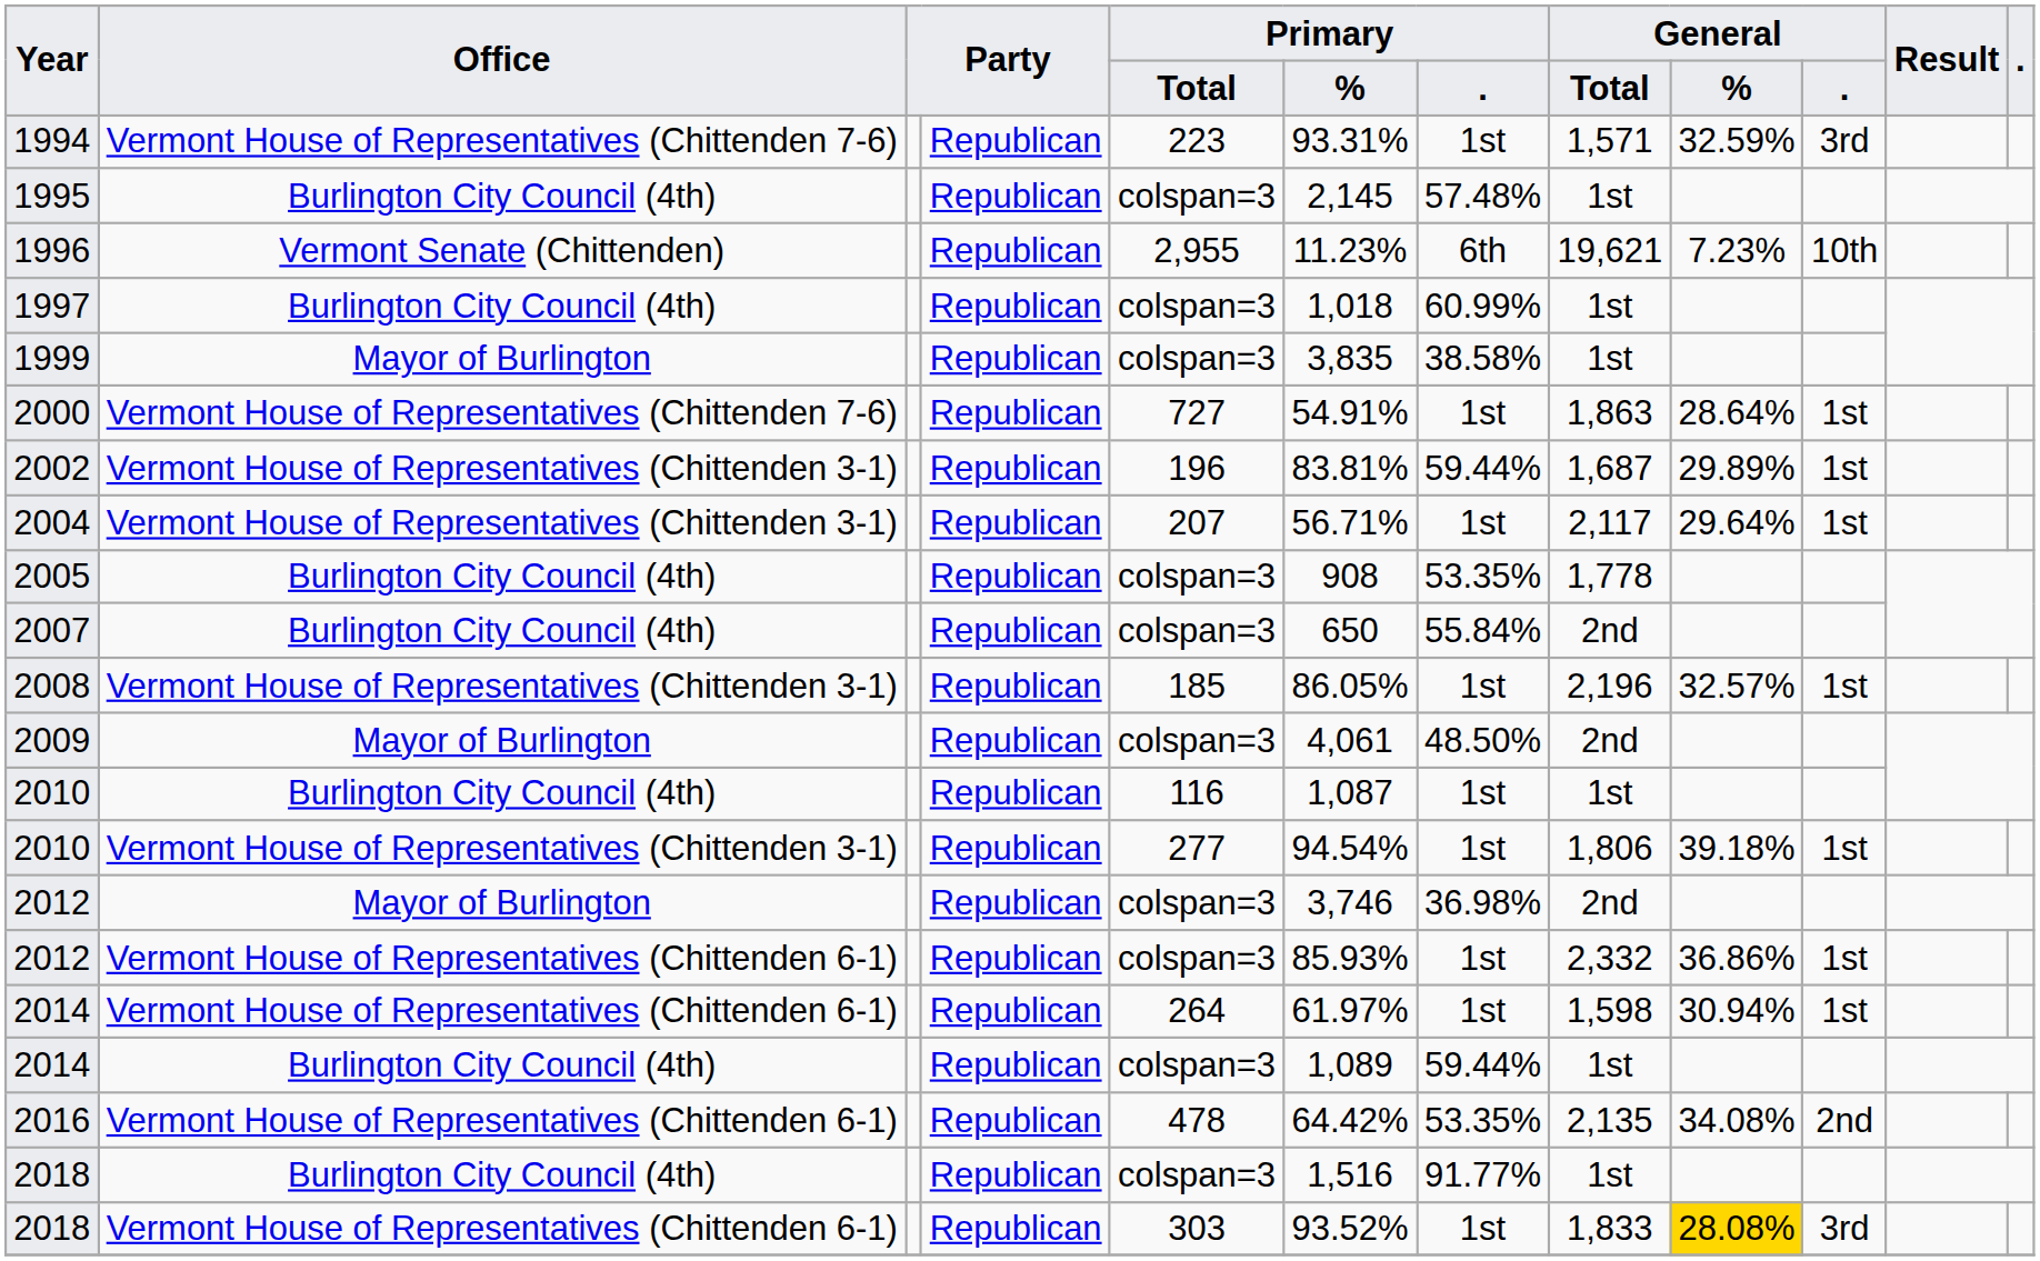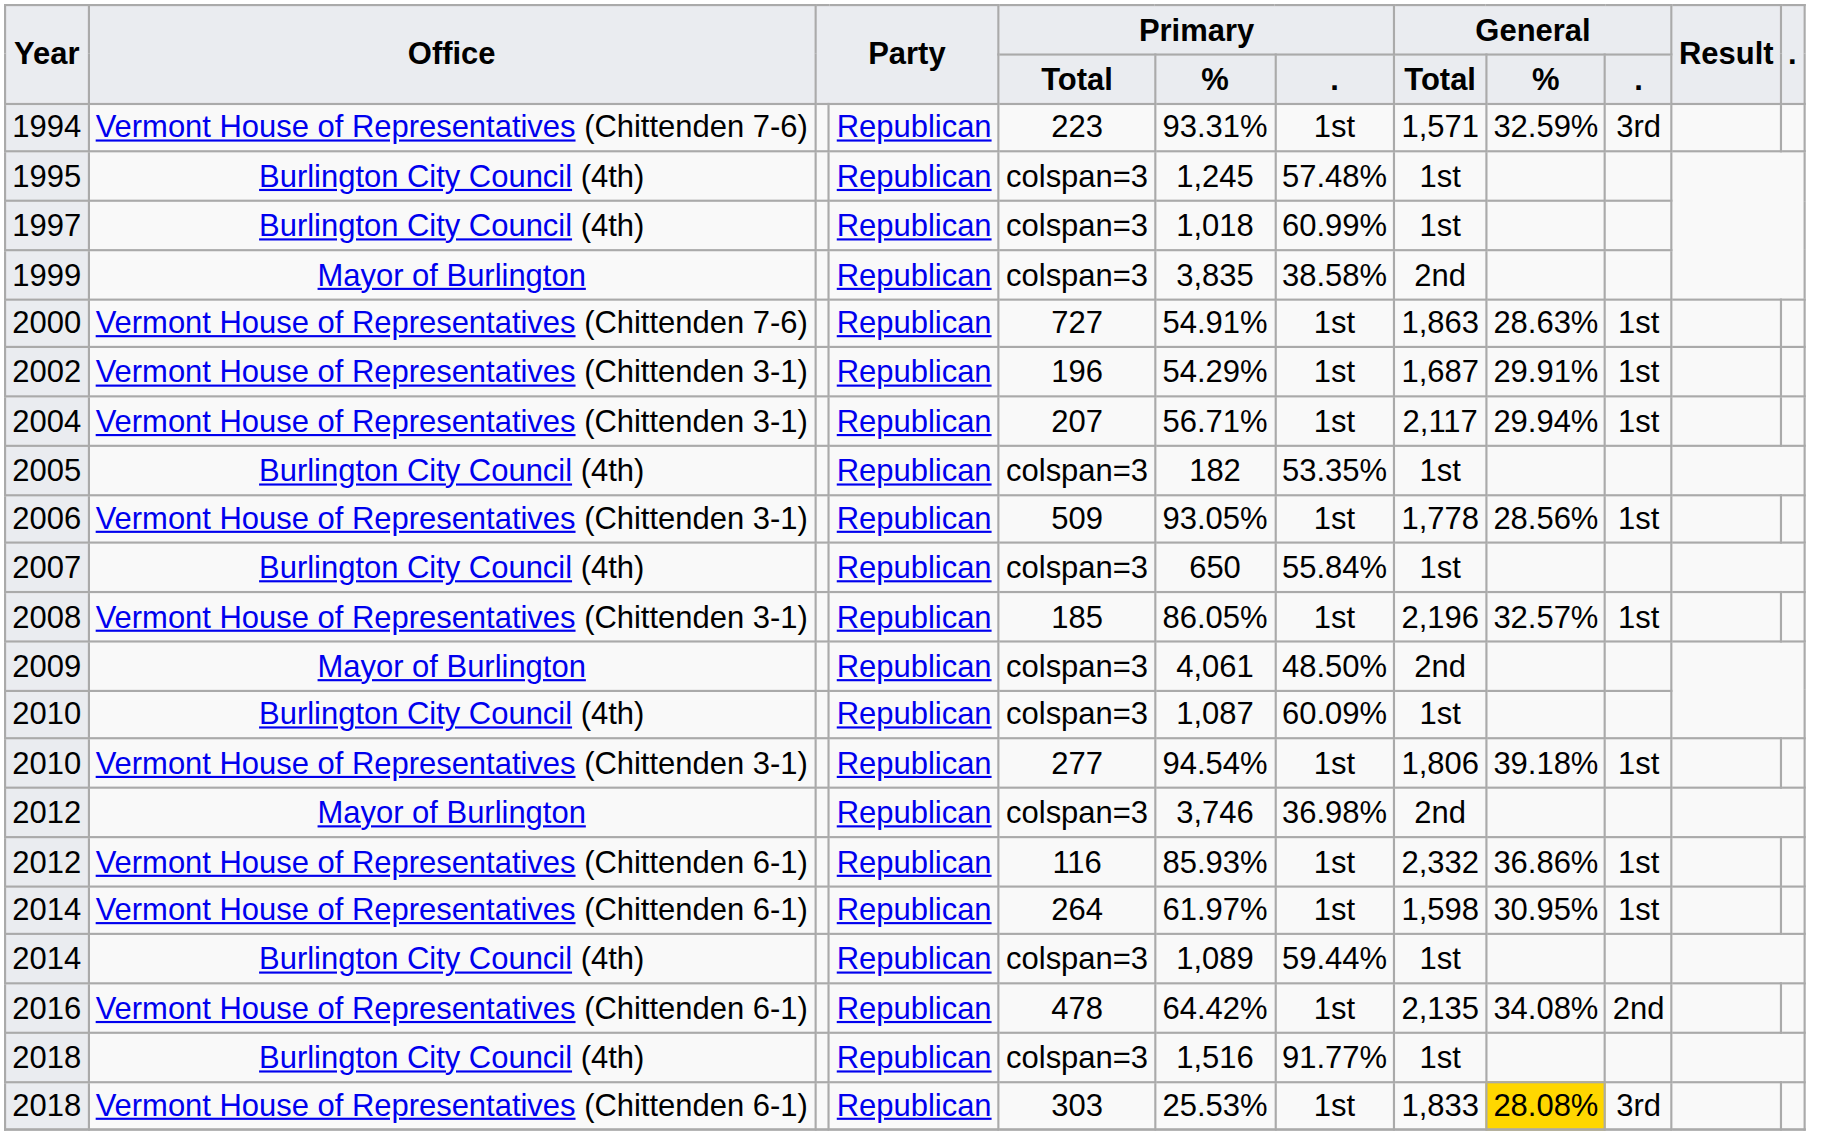1995 | Primary / %: 2,145 -> 1,245
- row: 1996 | Vermont Senate (Chittenden) | Republican | 2,955 | 11.23% | 6th | 19,621 | 7.23% | 10th
1999 | General / Total: 1st -> 2nd
2000 | General / %: 28.64% -> 28.63%
2002 | Primary / %: 83.81% -> 54.29%
2002 | Primary / .: 59.44% -> 1st
2002 | General / %: 29.89% -> 29.91%
2004 | General / %: 29.64% -> 29.94%
2005 | Primary / %: 908 -> 182
2005 | General / Total: 1,778 -> 1st
+ row: 2006 | Vermont House of Representatives (Chittenden 3-1) | Republican | 509 | 93.05% | 1st | 1,778 | 28.56% | 1st
2007 | General / Total: 2nd -> 1st
2010 / Burlington City Council (4th) | Primary / Total: 116 -> colspan=3
2010 / Burlington City Council (4th) | Primary / .: 1st -> 60.09%
2012 / Vermont House of Representatives (Chittenden 6-1) | Primary / Total: colspan=3 -> 116
2014 / Vermont House of Representatives (Chittenden 6-1) | General / %: 30.94% -> 30.95%
2016 | Primary / .: 53.35% -> 1st
2018 / Vermont House of Representatives (Chittenden 6-1) | Primary / %: 93.52% -> 25.53%
